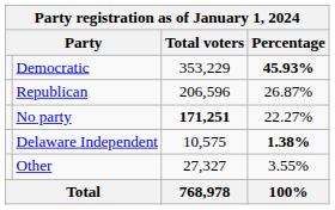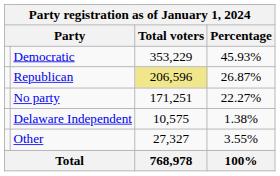Democratic | Percentage: bold -> normal
Republican | Total voters: no background -> khaki background
No party | Total voters: bold -> normal
Delaware Independent | Percentage: bold -> normal
